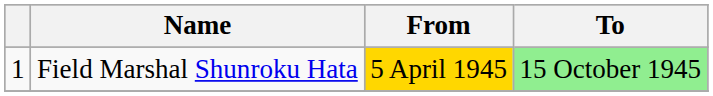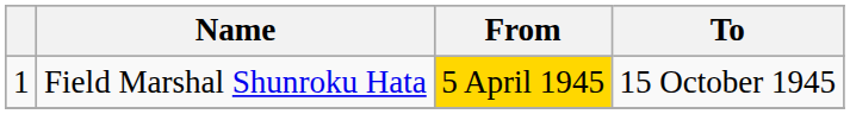Field Marshal Shunroku Hata | To: lightgreen background -> no background
